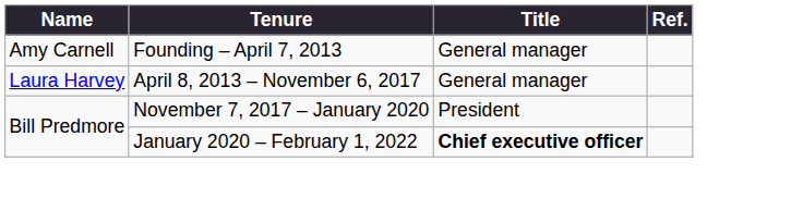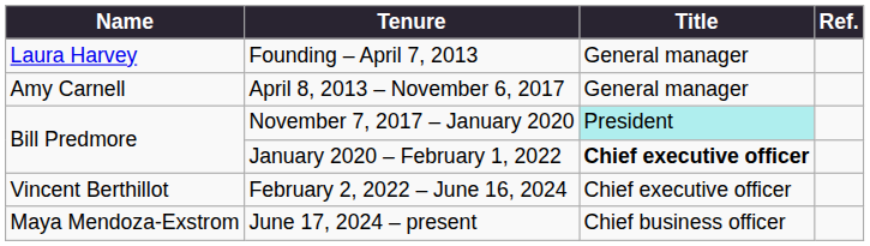Founding – April 7, 2013 | Name: Amy Carnell -> Laura Harvey
April 8, 2013 – November 6, 2017 | Name: Laura Harvey -> Amy Carnell
November 7, 2017 – January 2020 | Title: no background -> paleturquoise background
+ row: Vincent Berthillot | February 2, 2022 – June 16, 2024 | Chief executive officer
+ row: Maya Mendoza-Exstrom | June 17, 2024 – present | Chief business officer
